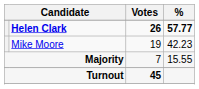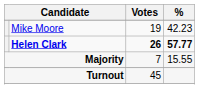rows swapped: Helen Clark <-> Mike Moore
Turnout | Votes: bold -> normal
